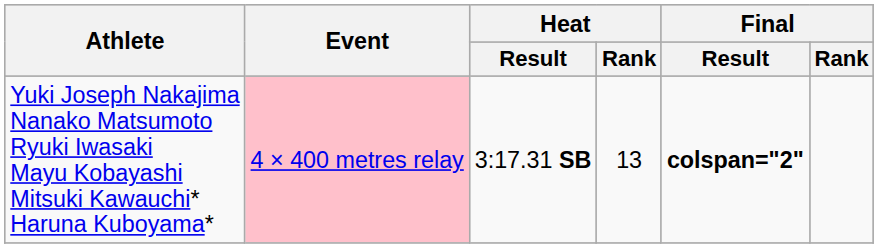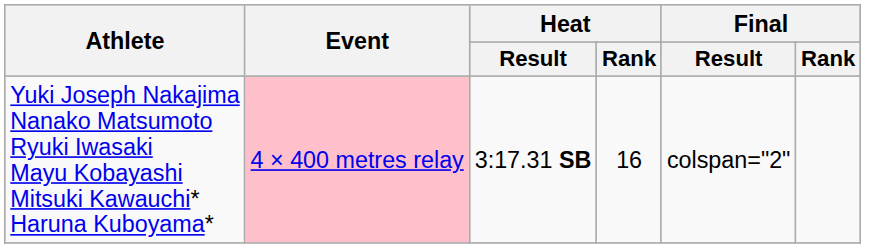row 3 | Heat / Rank: 13 -> 16
row 3 | Final / Result: bold -> normal
